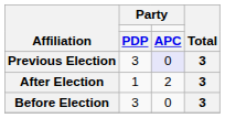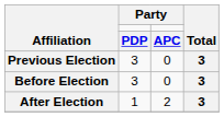Previous Election | column 3: lavender background -> no background
rows swapped: Before Election <-> After Election
